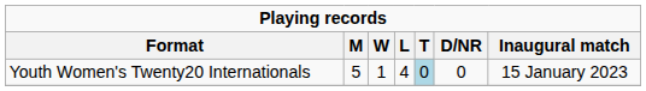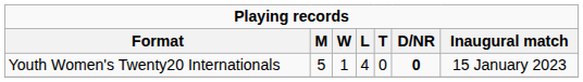Youth Women's Twenty20 Internationals | T: lightblue background -> no background
Youth Women's Twenty20 Internationals | D/NR: normal -> bold
